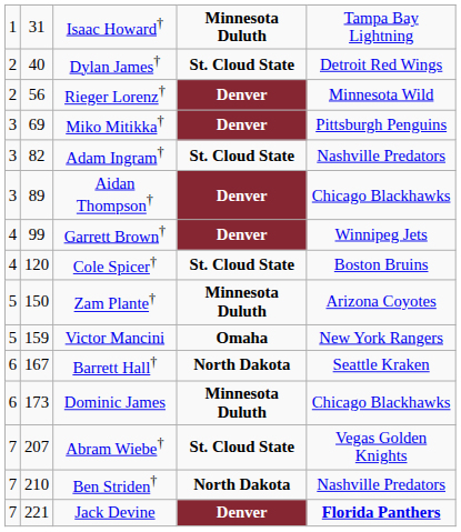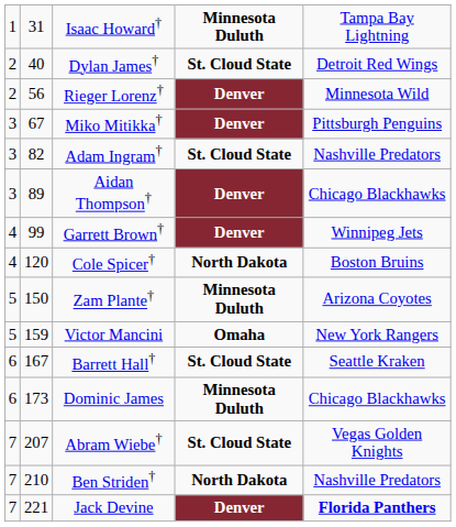Miko Mitikka† | column 2: 69 -> 67
Cole Spicer† | column 4: St. Cloud State -> North Dakota
Barrett Hall† | column 4: North Dakota -> St. Cloud State
